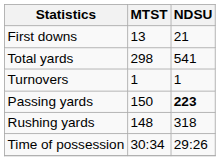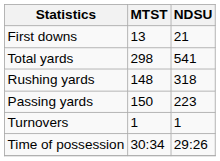rows swapped: Rushing yards <-> Turnovers
Passing yards | NDSU: bold -> normal
